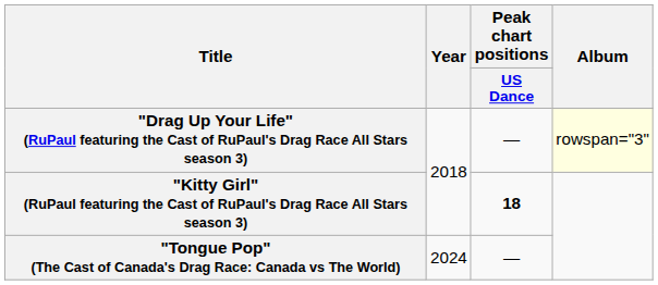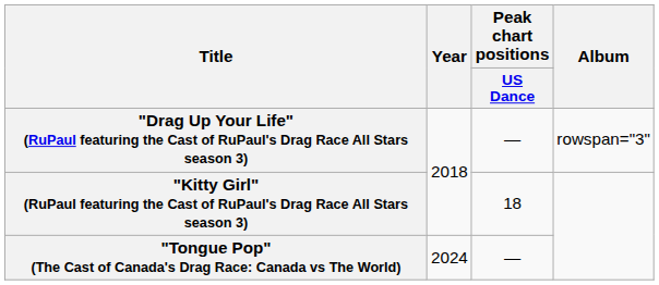row 3 | Album: lightyellow background -> no background
row 4 | Peak chart positions / US Dance: bold -> normal
